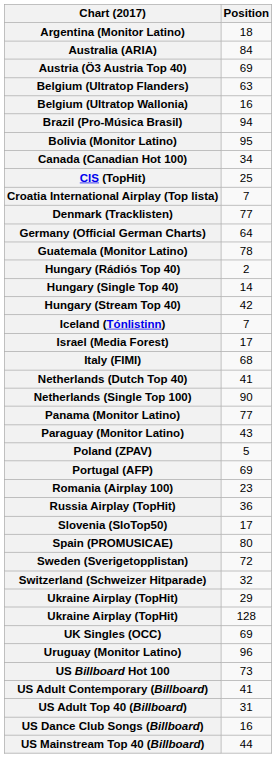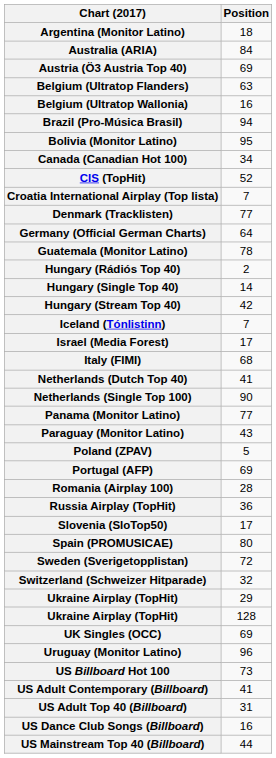row 10 | Position: 25 -> 52
row 27 | Position: 23 -> 28
